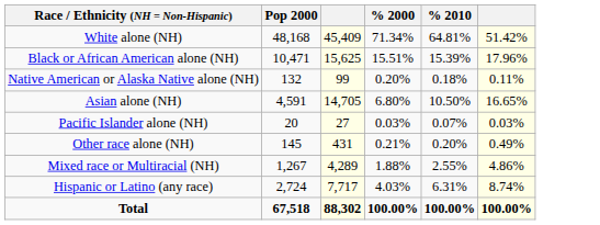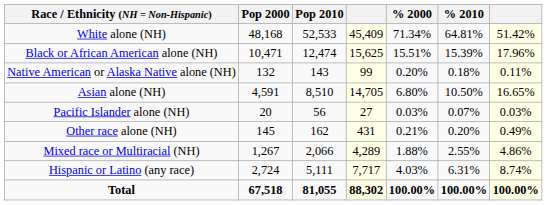+ column: Pop 2010 | 52,533 | 12,474 | 143 | 8,510 | 56 | 162 | 2,066 | 5,111 | 81,055
